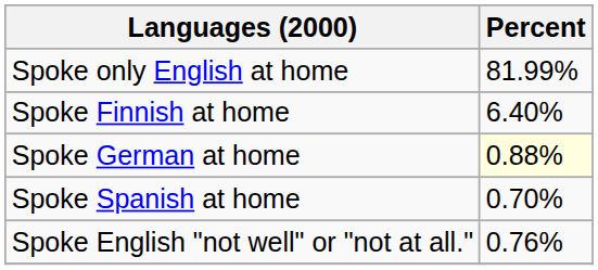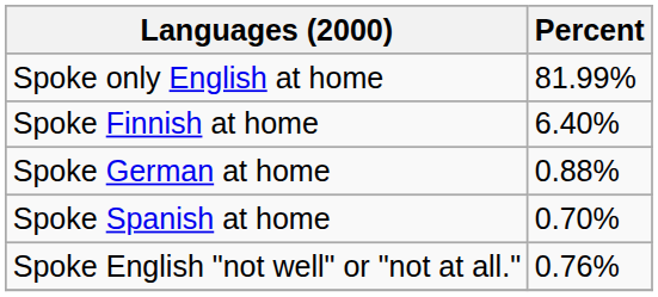Spoke German at home | Percent: lightyellow background -> no background
